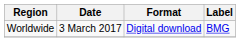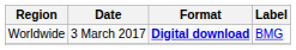Worldwide | Format: normal -> bold
